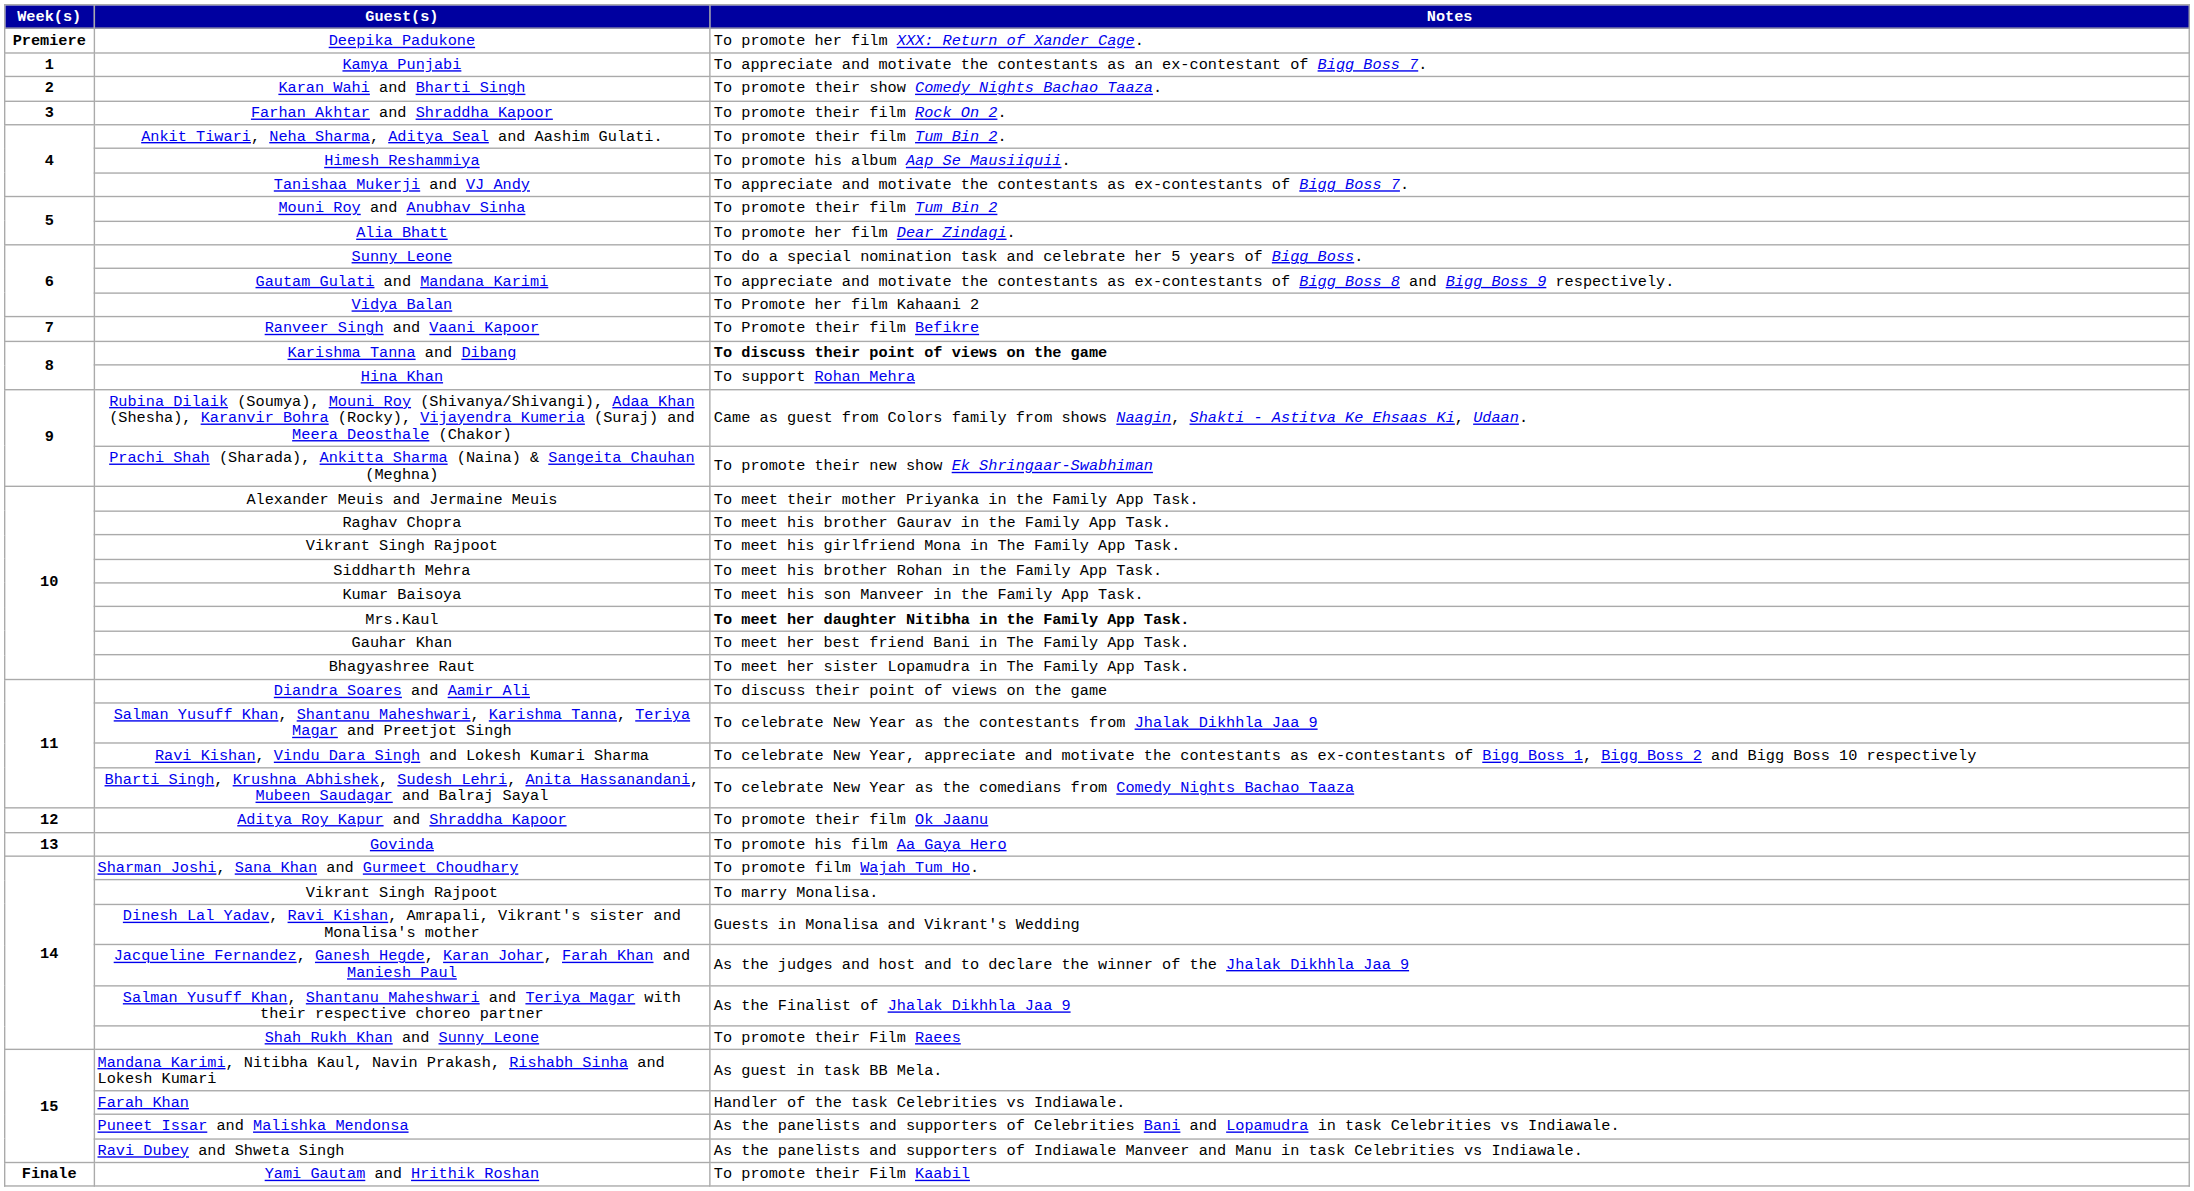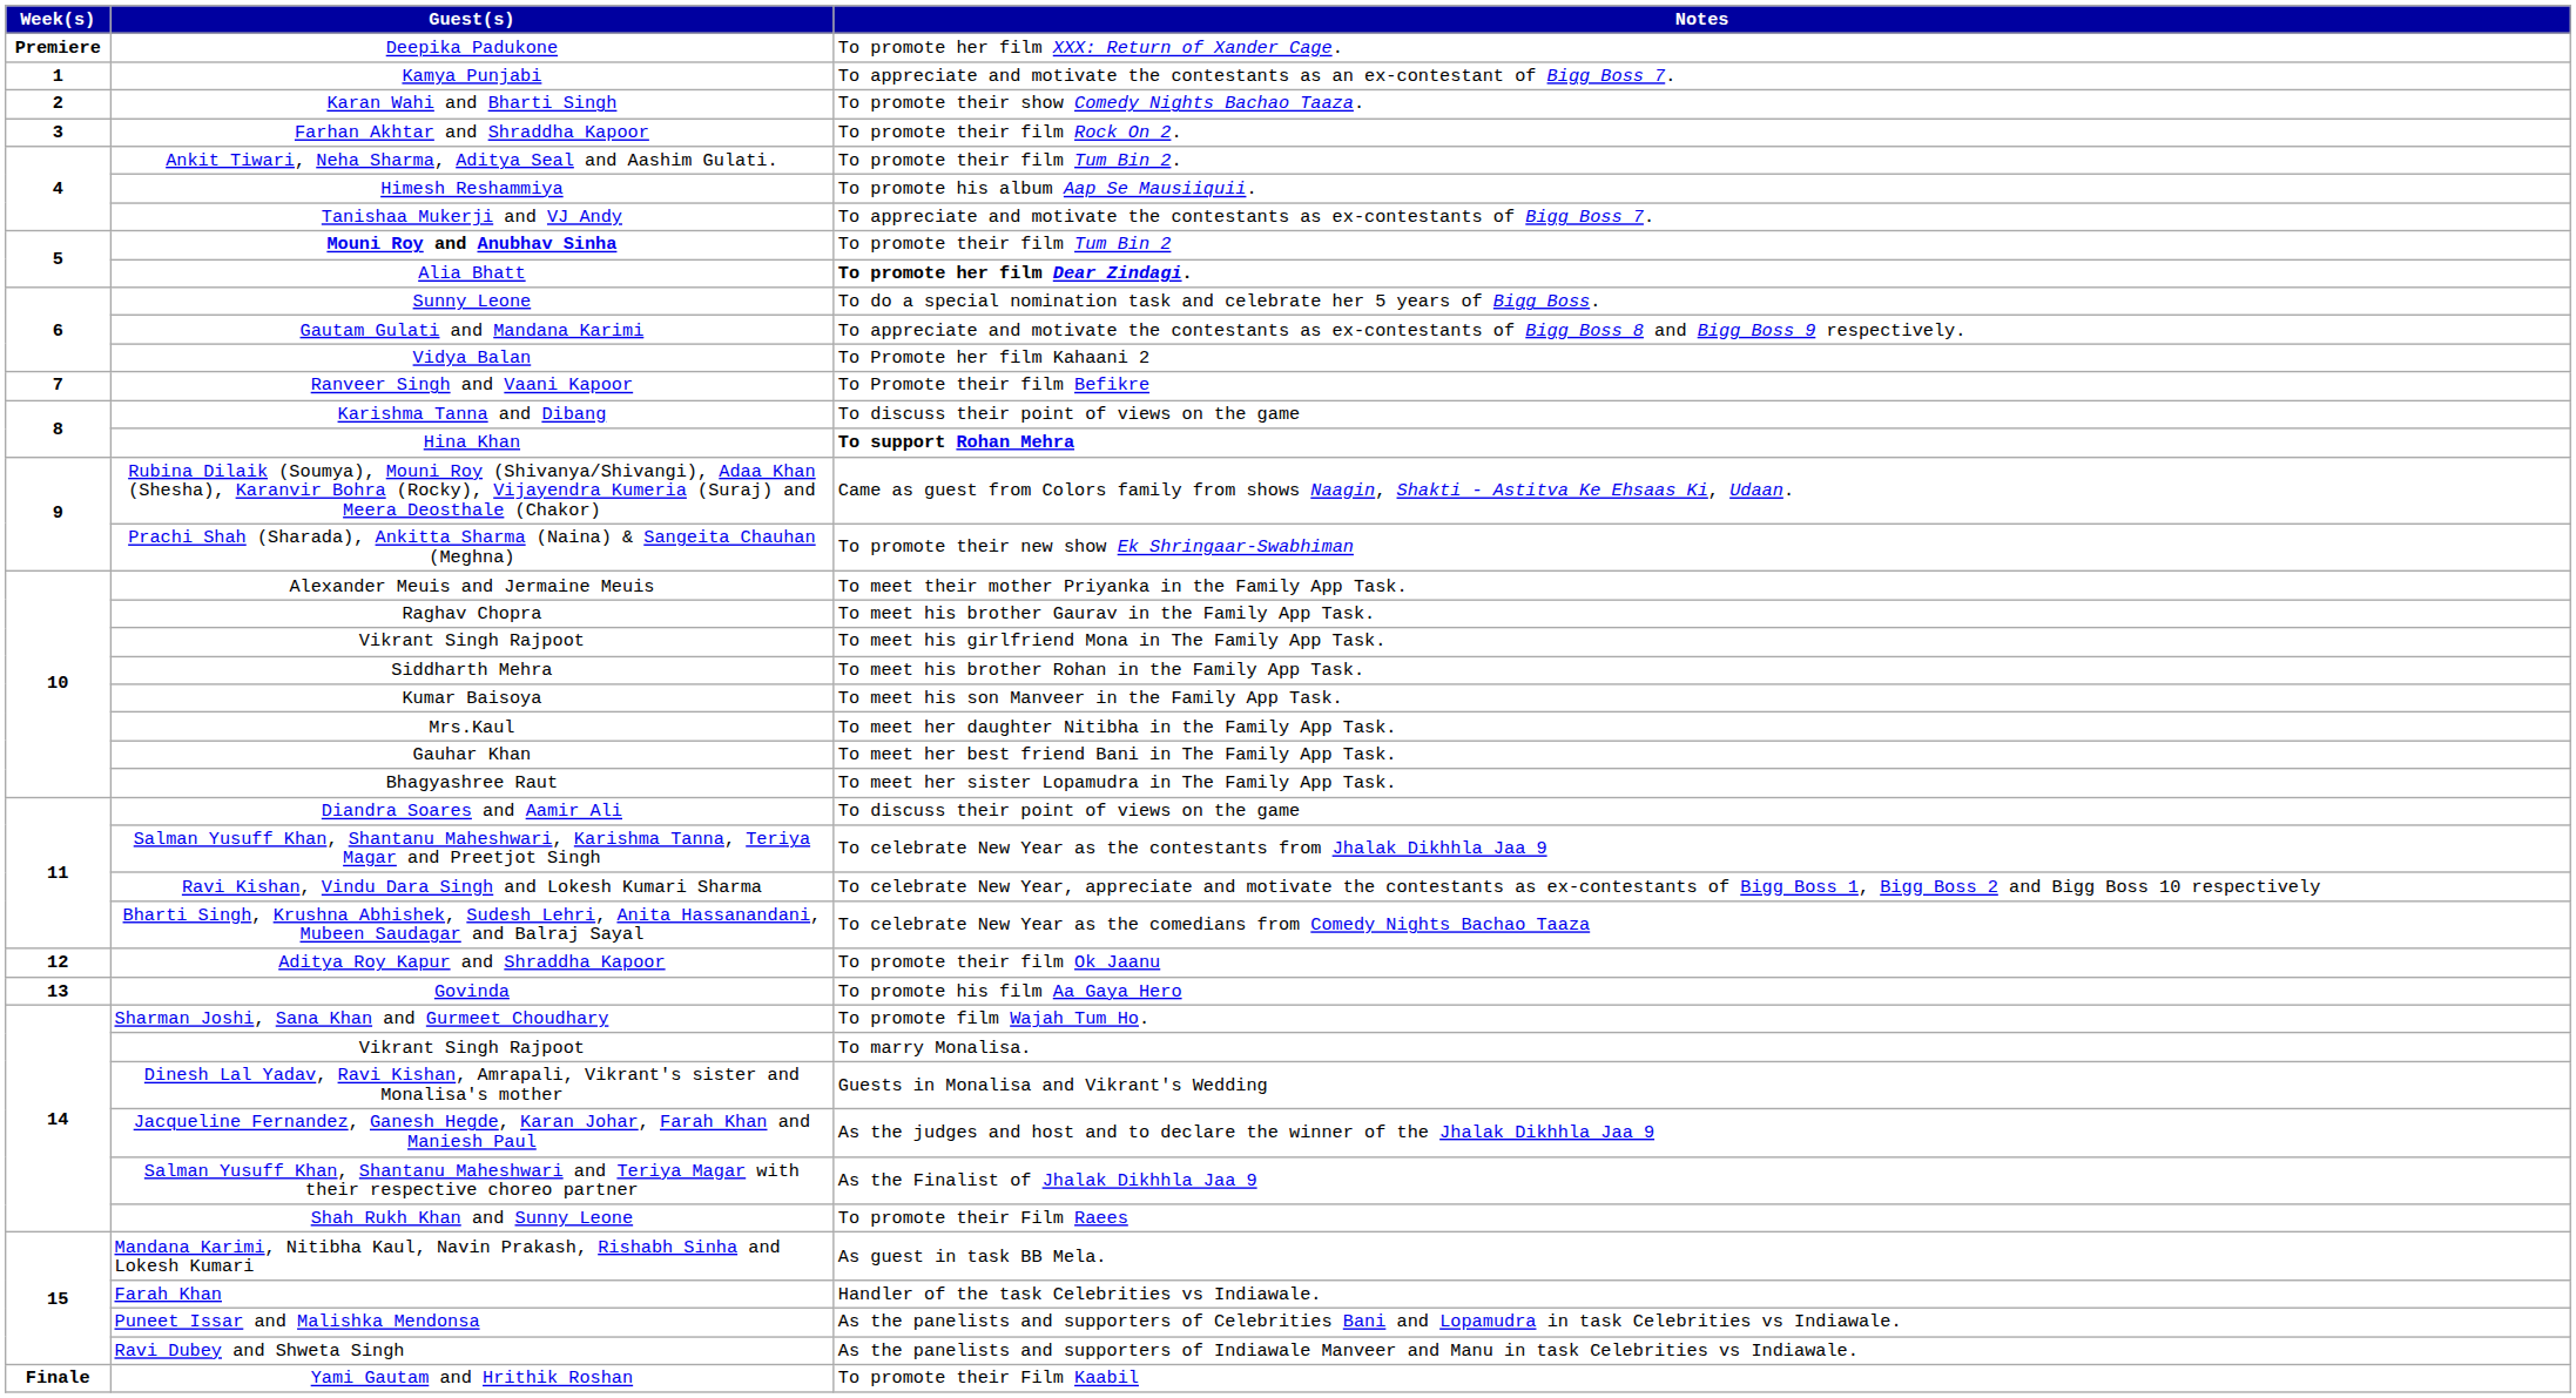Mouni Roy and Anubhav Sinha | Guest(s): normal -> bold
Alia Bhatt | Notes: normal -> bold
Karishma Tanna and Dibang | Notes: bold -> normal
Hina Khan | Notes: normal -> bold
Mrs.Kaul | Notes: bold -> normal
